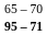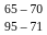95 – 71 | column 1: bold -> normal
